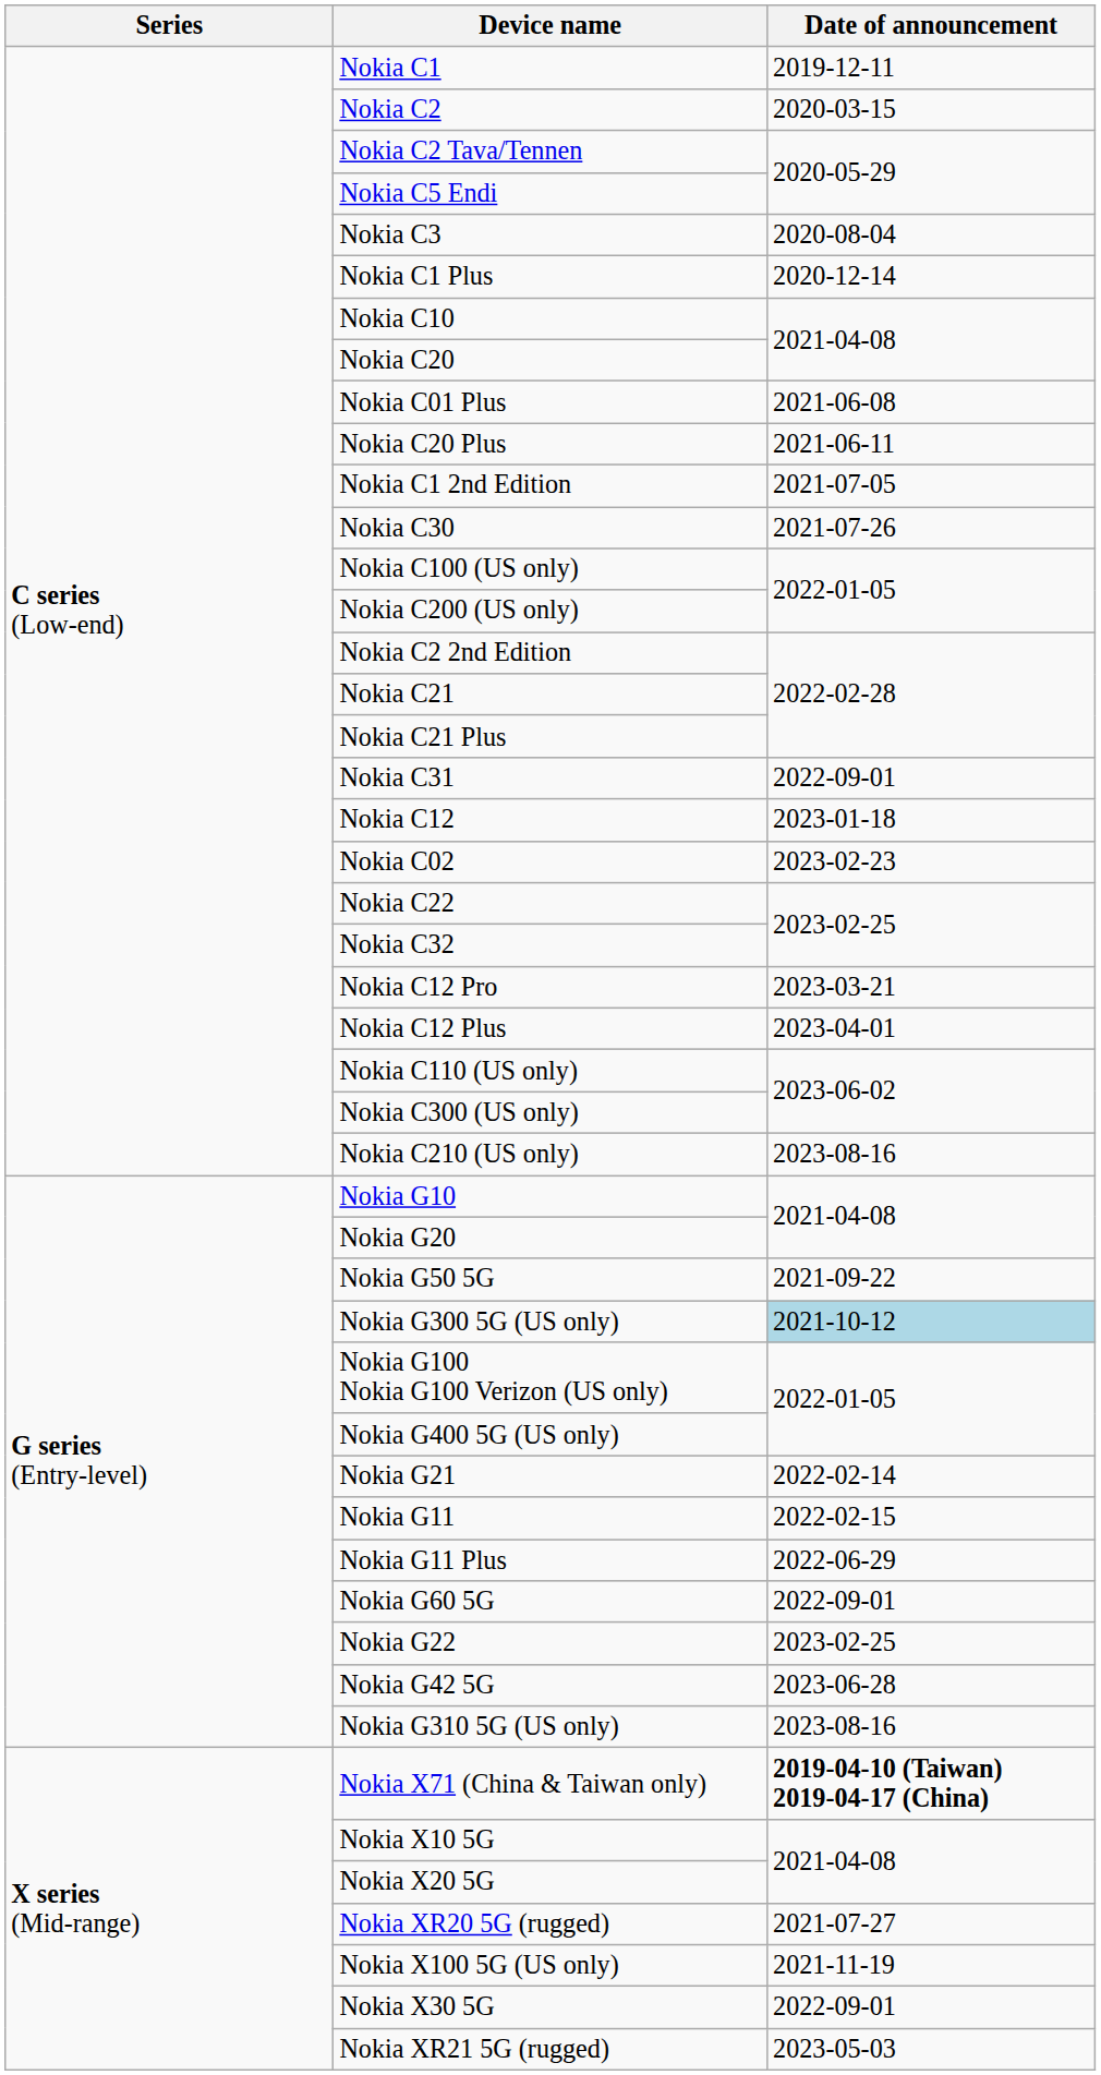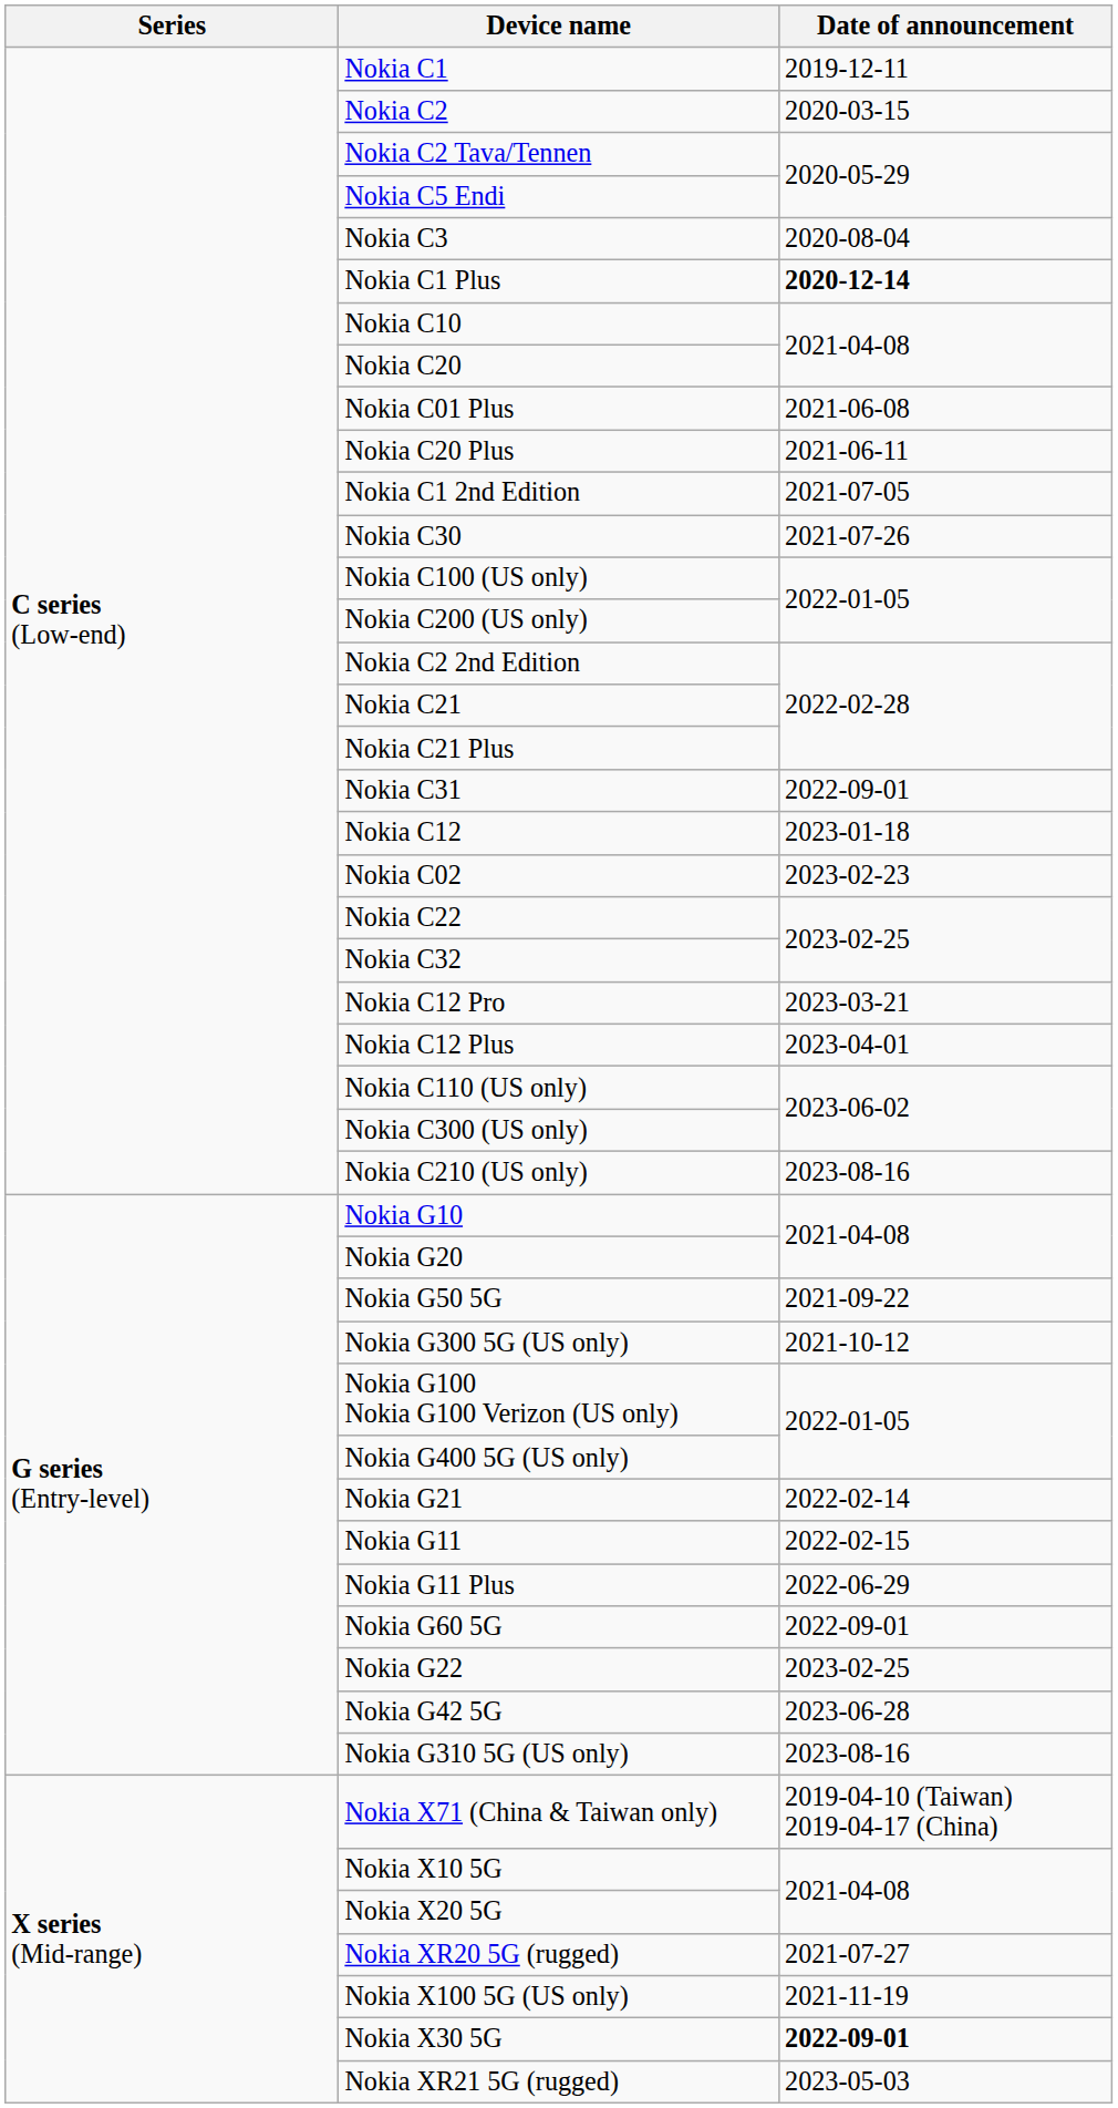Nokia C1 Plus | Date of announcement: normal -> bold
Nokia G300 5G (US only) | Date of announcement: lightblue background -> no background
Nokia X71 (China & Taiwan only) | Date of announcement: bold -> normal
Nokia X30 5G | Date of announcement: normal -> bold
